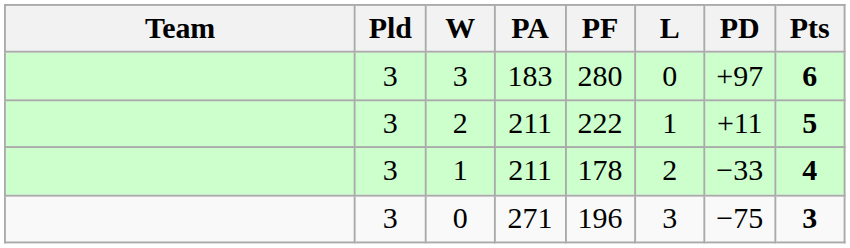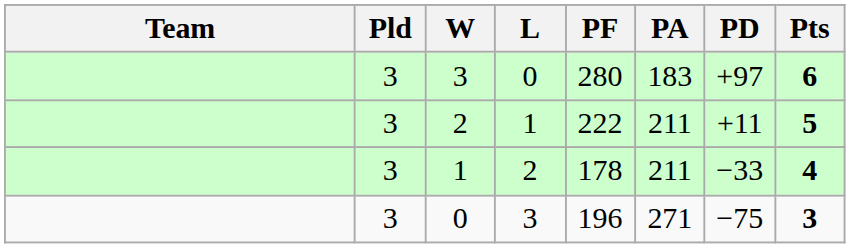columns swapped: L <-> PA
